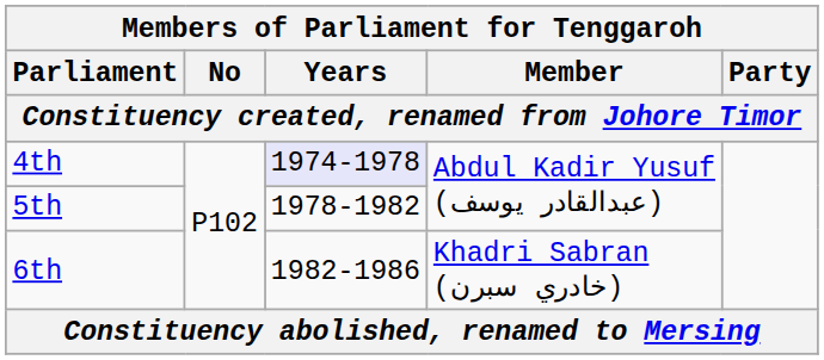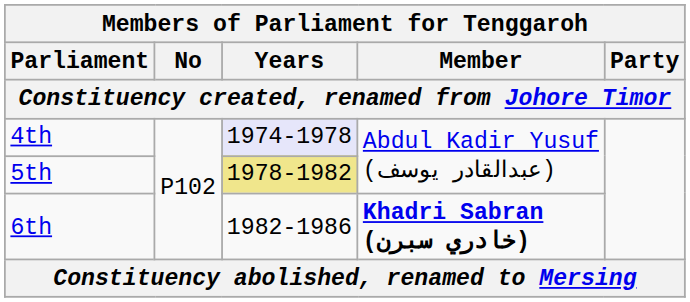5th | Years: no background -> khaki background
6th | Member: normal -> bold
